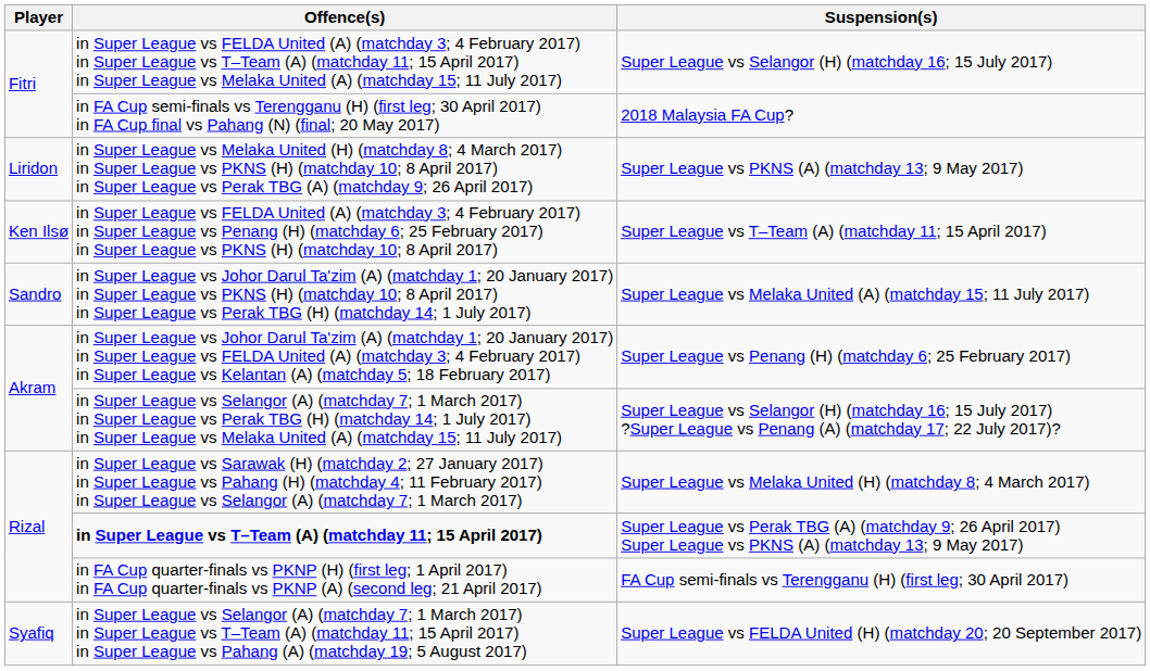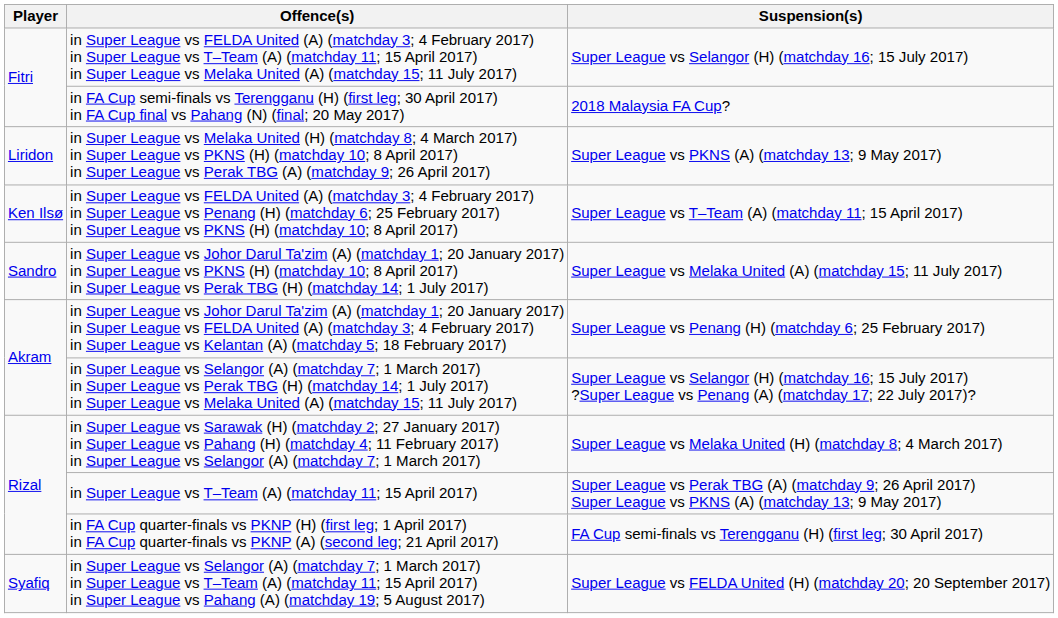in Super League vs T–Team (A) (matchday 11; 15 April 2017) | Offence(s): bold -> normal
